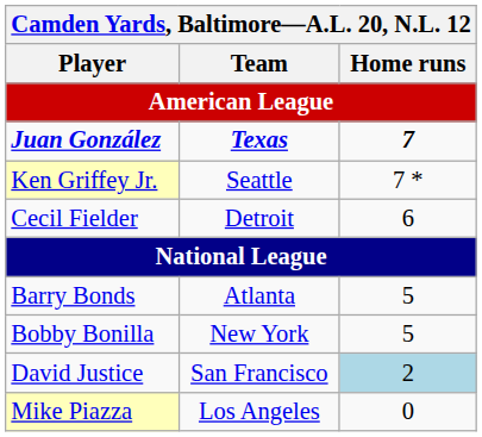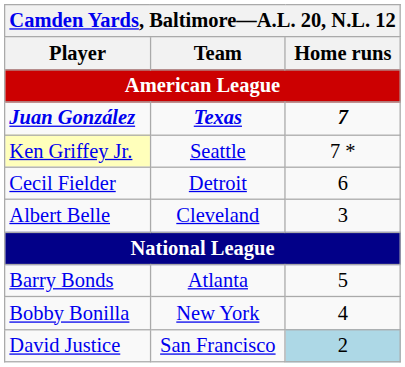+ row: Albert Belle | Cleveland | 3
Bobby Bonilla | Home runs: 5 -> 4
- row: Mike Piazza | Los Angeles | 0
